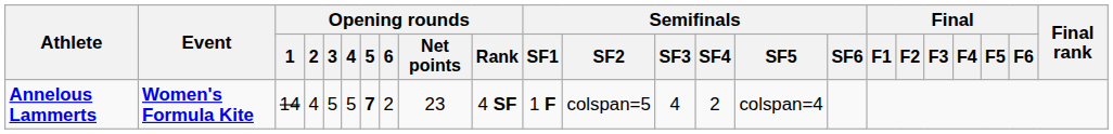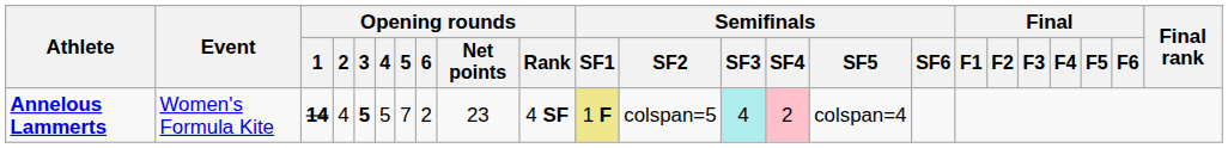Annelous Lammerts | Event: bold -> normal
Annelous Lammerts | Opening rounds / 1: normal -> bold
Annelous Lammerts | Opening rounds / 3: normal -> bold
Annelous Lammerts | Opening rounds / 5: bold -> normal
Annelous Lammerts | Semifinals / SF1: no background -> khaki background
Annelous Lammerts | Semifinals / SF3: no background -> paleturquoise background
Annelous Lammerts | Semifinals / SF4: no background -> pink background
